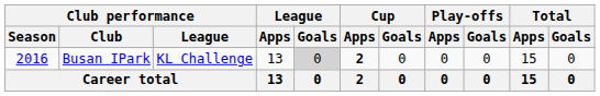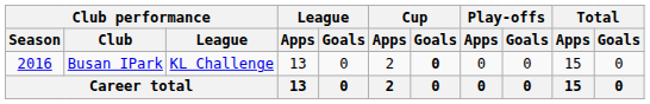Busan IPark | League / Goals: lightgrey background -> no background
Busan IPark | Cup / Apps: bold -> normal
Busan IPark | Cup / Goals: normal -> bold
